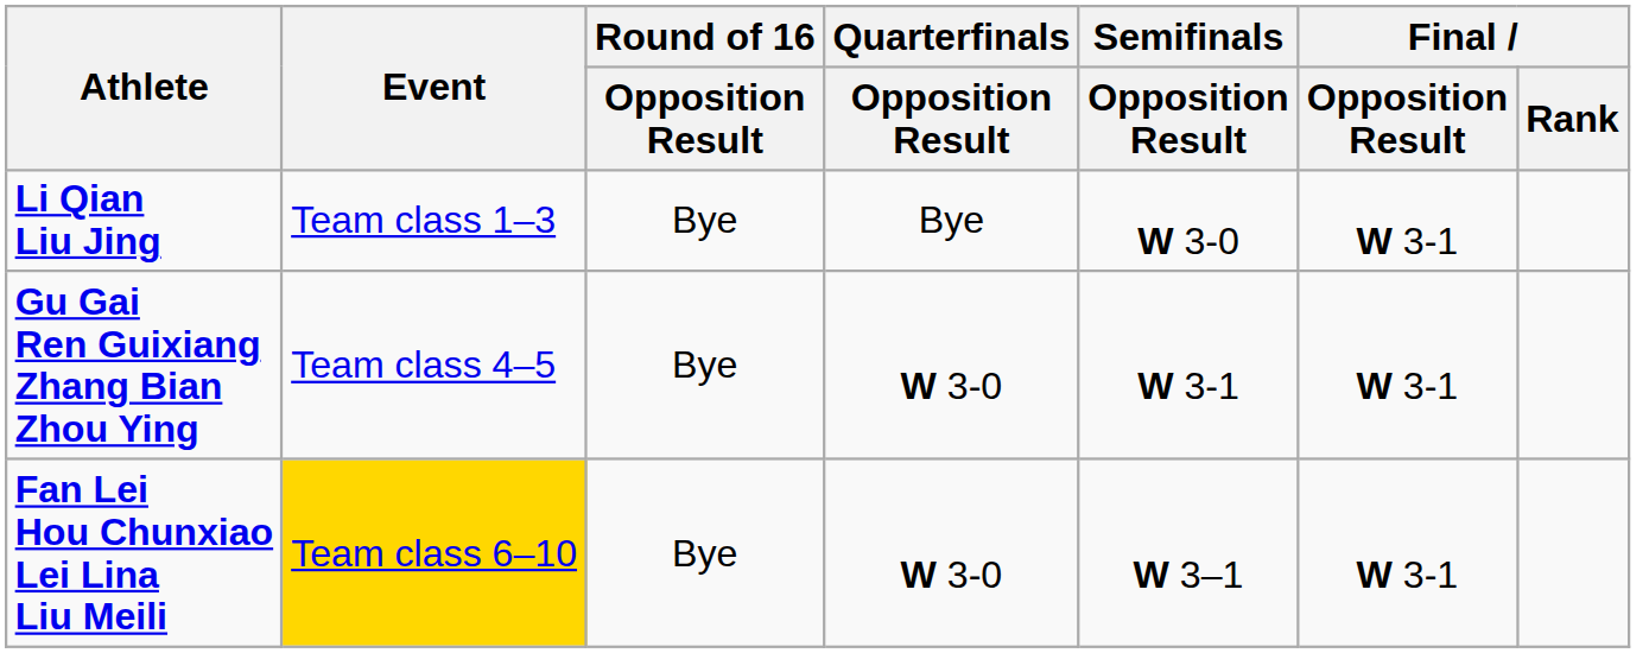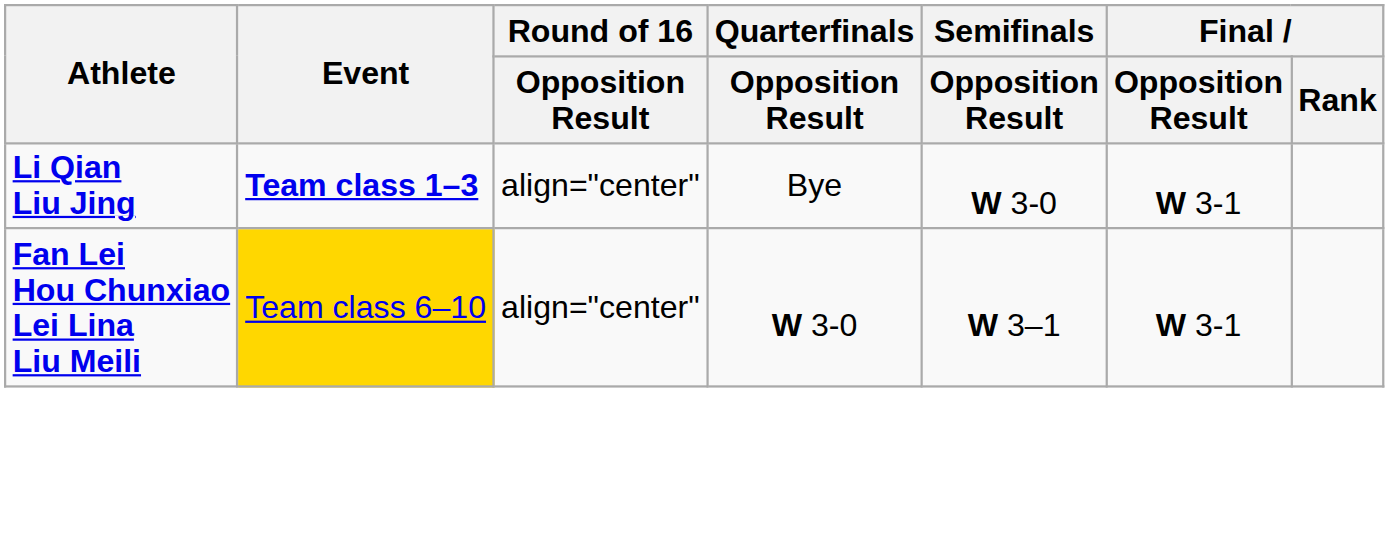Li Qian Liu Jing | Event: normal -> bold
Li Qian Liu Jing | Round of 16 / Opposition Result: Bye -> align="center"
- row: Gu Gai Ren Guixiang Zhang Bian Zhou Ying | Team class 4–5 | Bye | W 3-0 | W 3-1 | W 3-1
Fan Lei Hou Chunxiao Lei Lina Liu Meili | Round of 16 / Opposition Result: Bye -> align="center"
